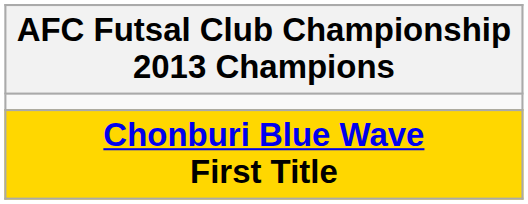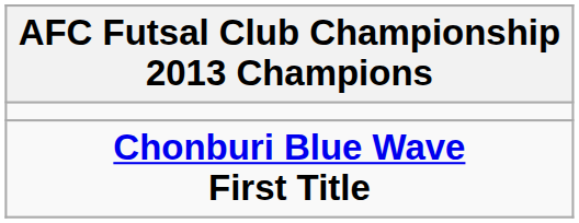row 3 | column 1: gold background -> no background
